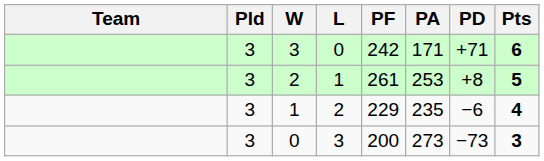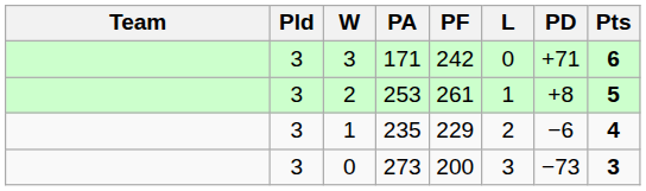columns swapped: L <-> PA
